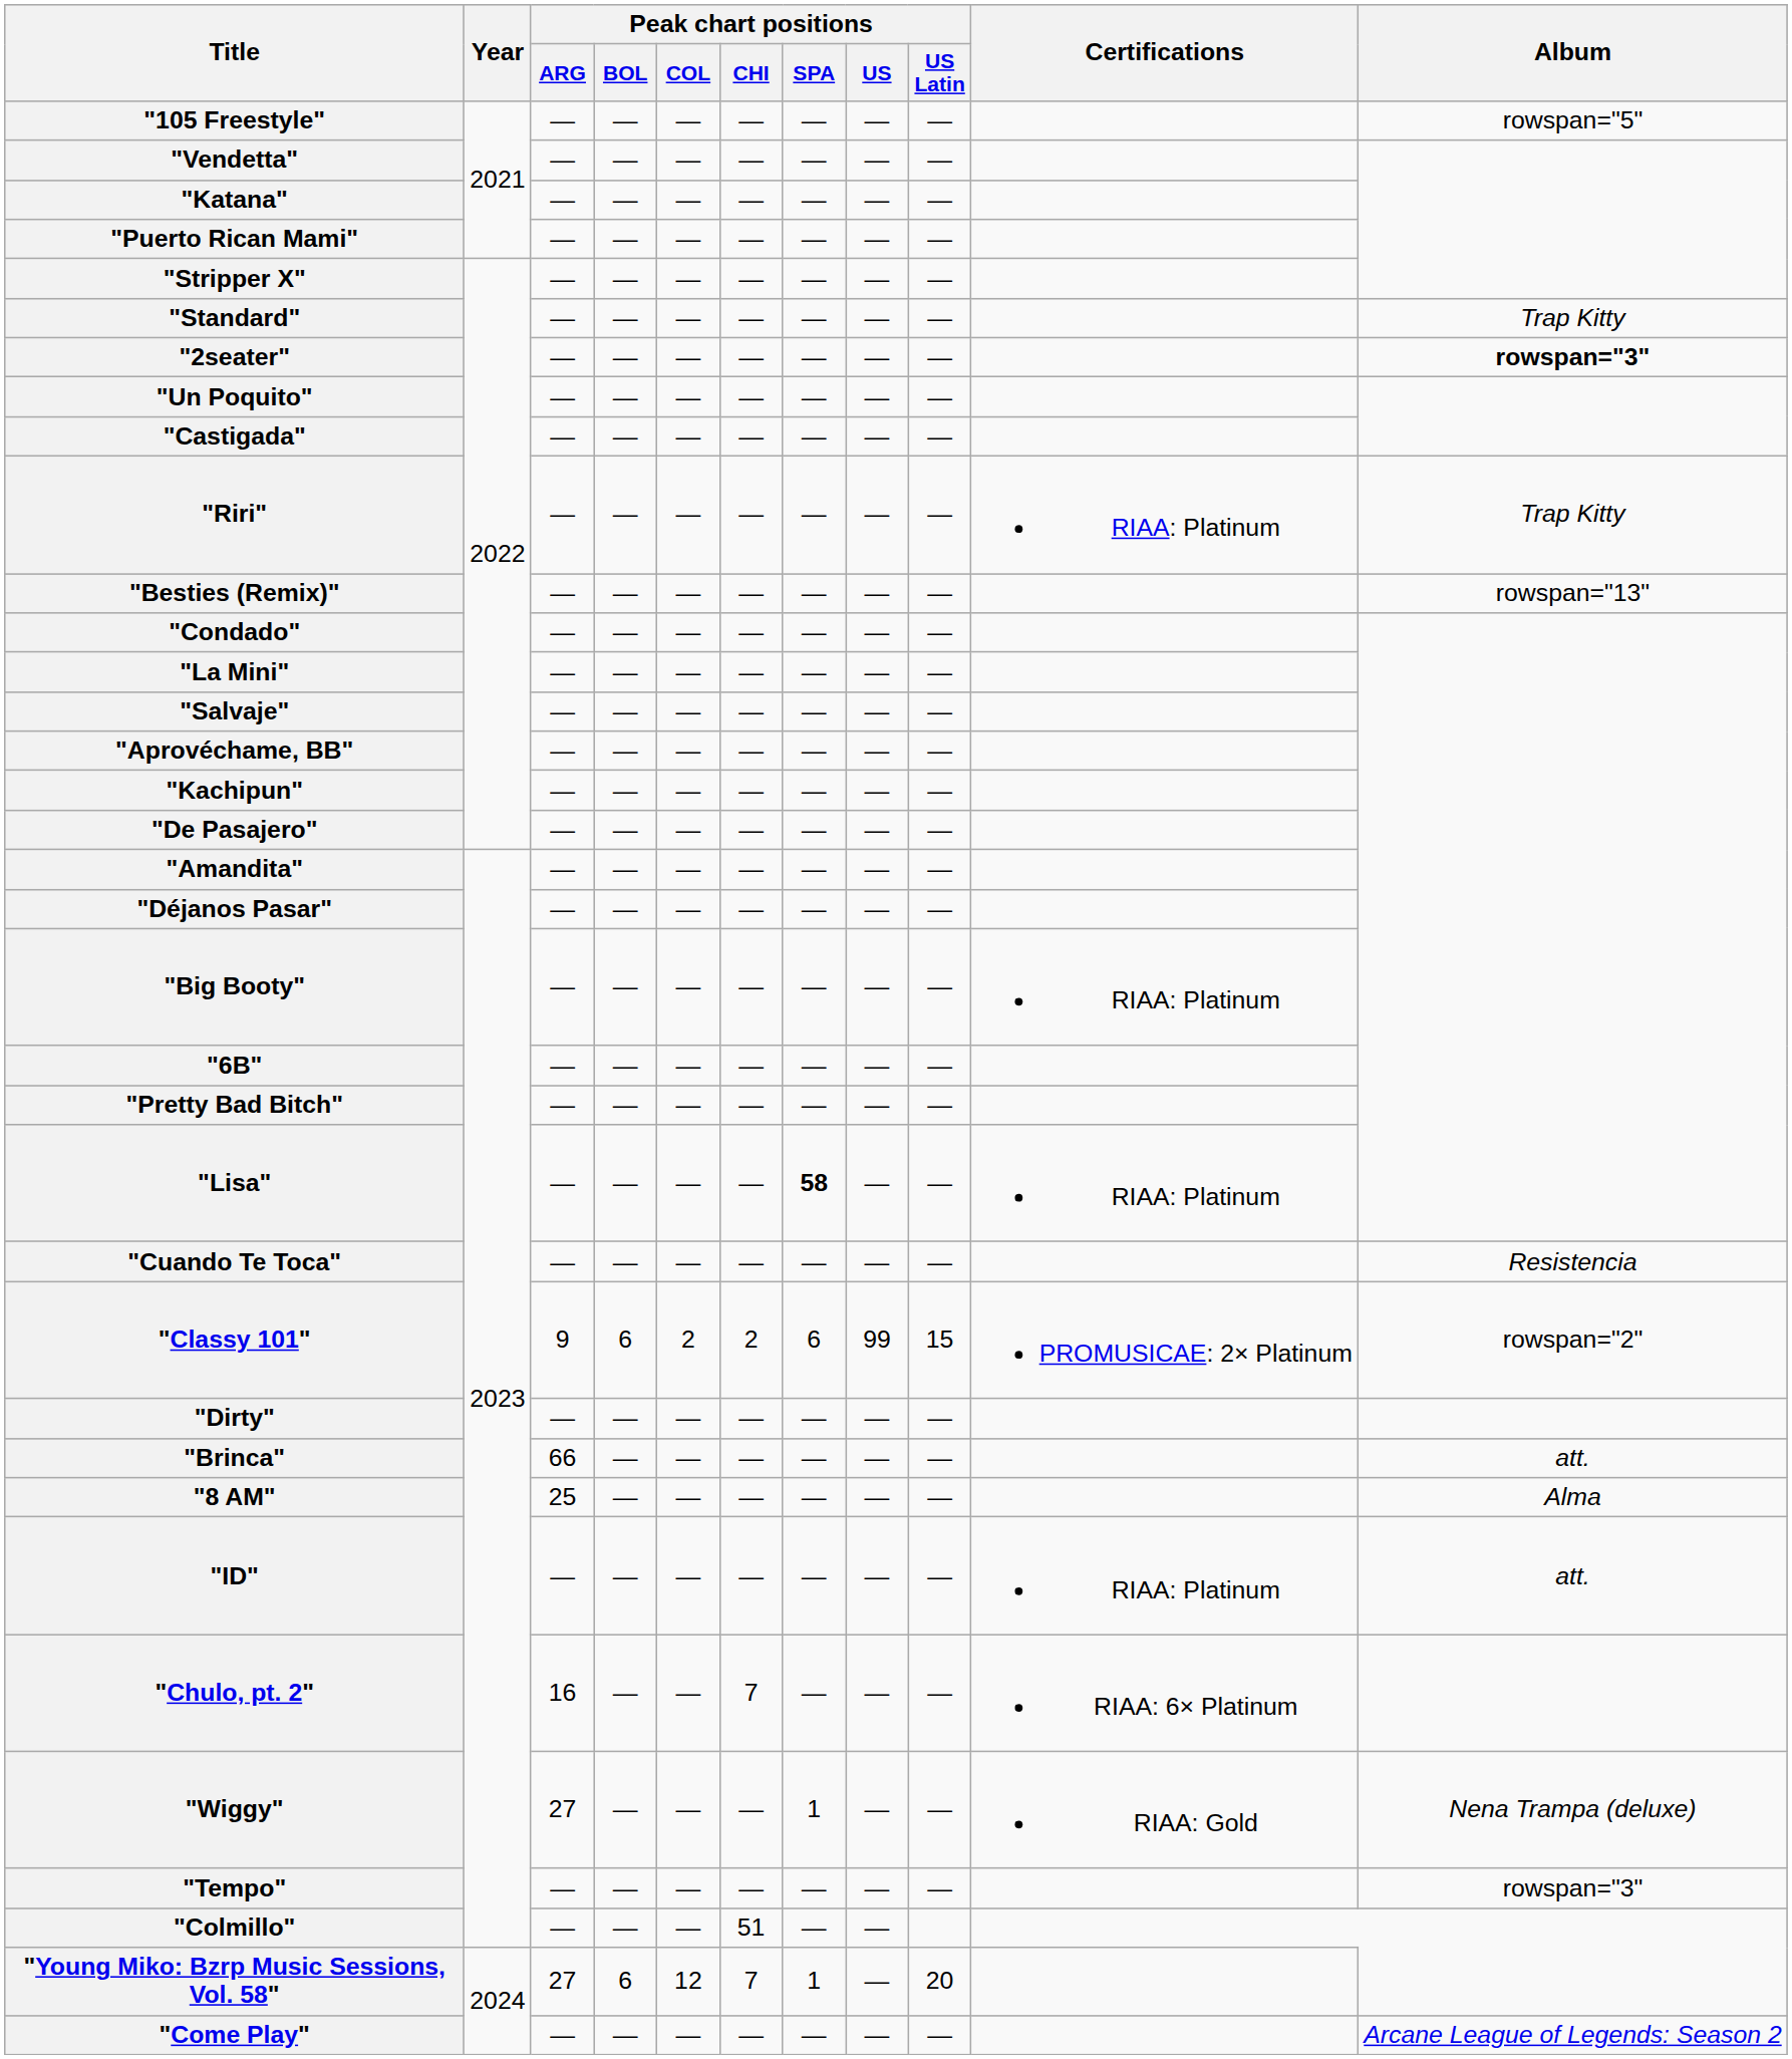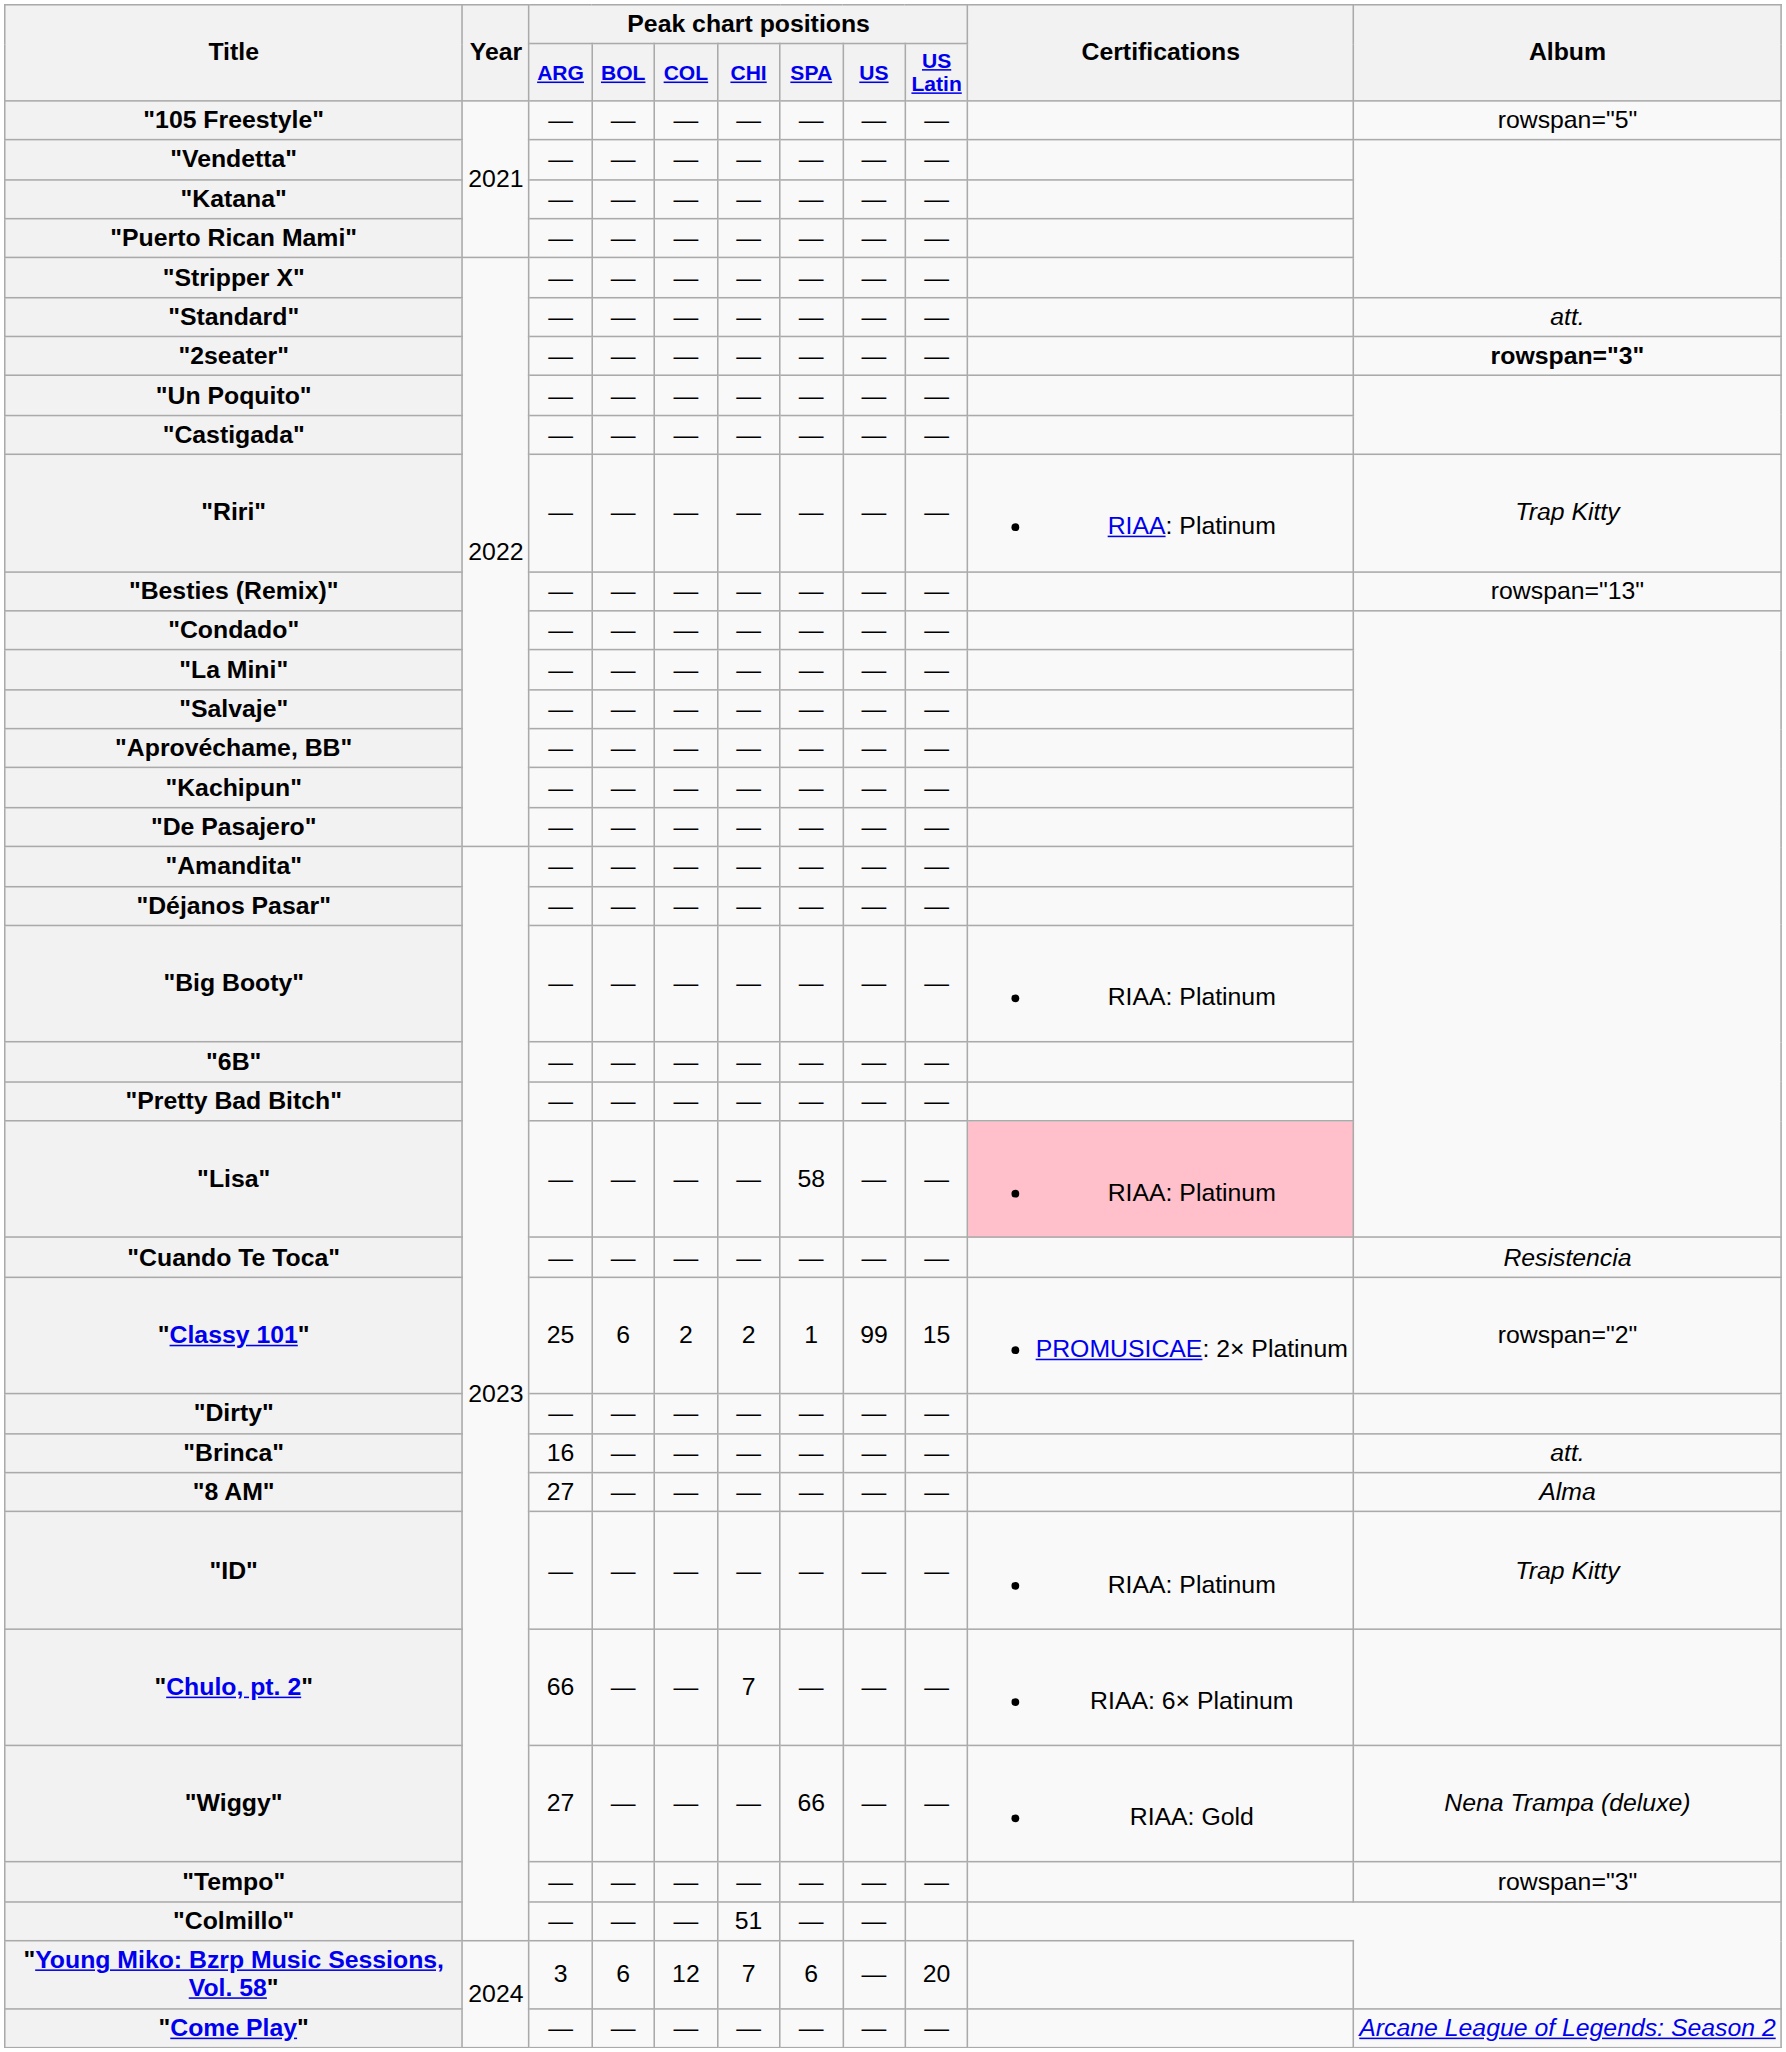"Standard" | Album: Trap Kitty -> att.
"Lisa" | Peak chart positions / SPA: bold -> normal
"Lisa" | Certifications: no background -> pink background
"Classy 101" | Peak chart positions / ARG: 9 -> 25
"Classy 101" | Peak chart positions / SPA: 6 -> 1
"Brinca" | Peak chart positions / ARG: 66 -> 16
"8 AM" | Peak chart positions / ARG: 25 -> 27
"ID" | Album: att. -> Trap Kitty
"Chulo, pt. 2" | Peak chart positions / ARG: 16 -> 66
"Wiggy" | Peak chart positions / SPA: 1 -> 66
"Young Miko: Bzrp Music Sessions, Vol. 58" | Peak chart positions / ARG: 27 -> 3
"Young Miko: Bzrp Music Sessions, Vol. 58" | Peak chart positions / SPA: 1 -> 6
